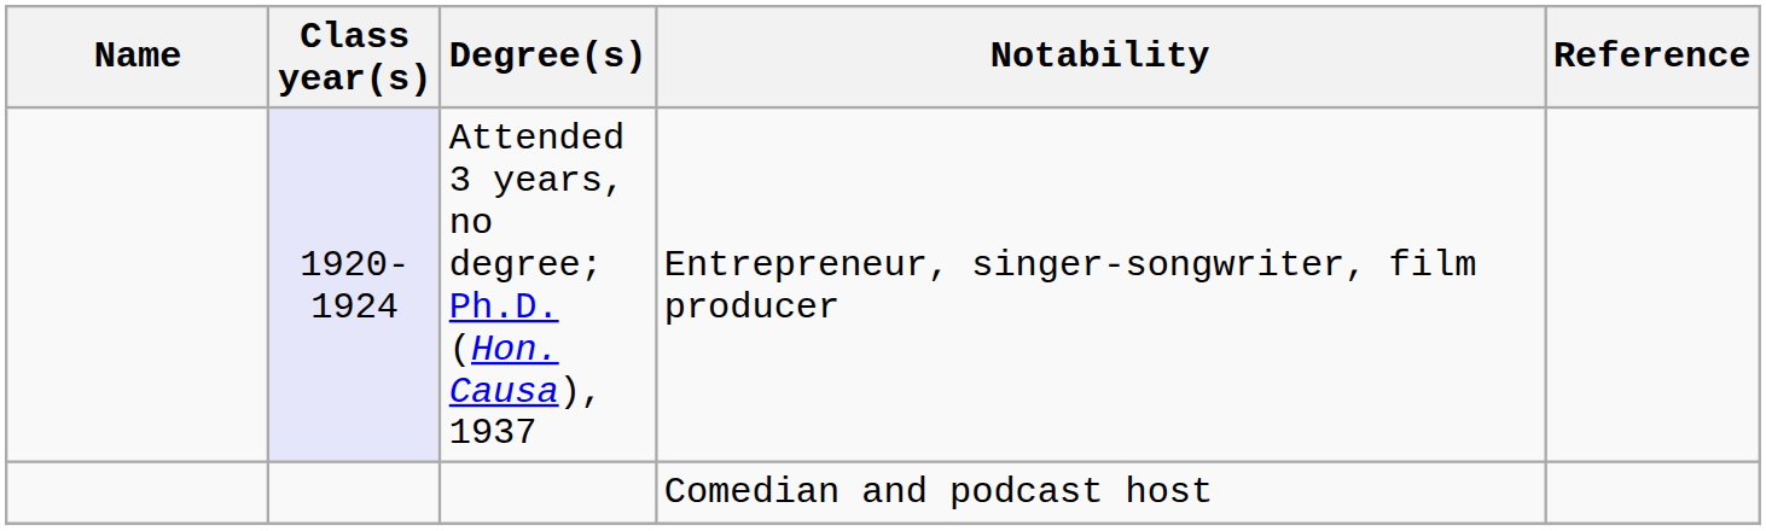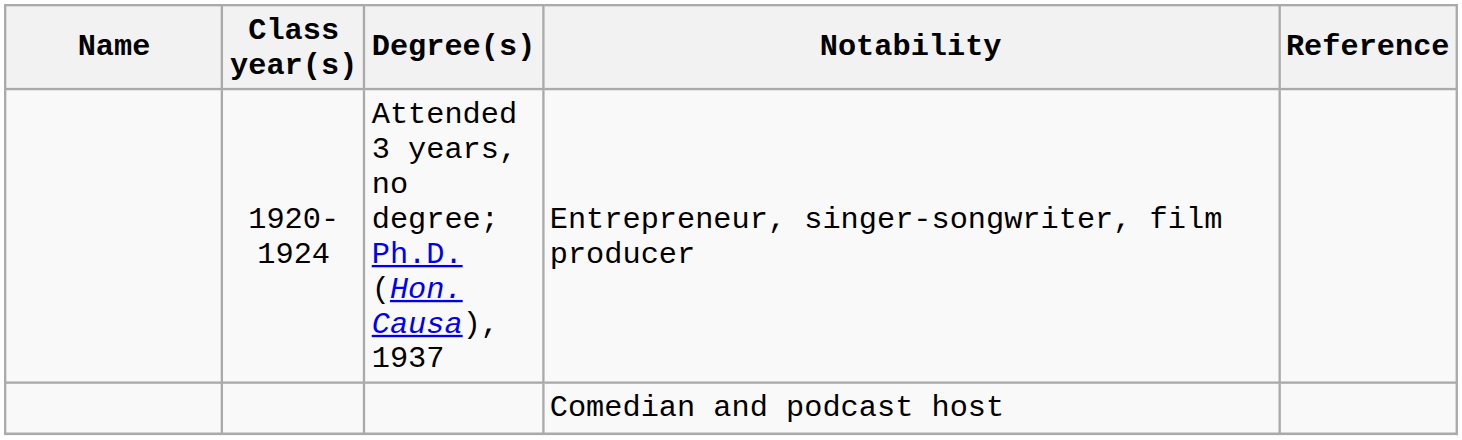Attended 3 years, no degree; Ph.D. (Hon. Causa), 1937 | Class year(s): lavender background -> no background
